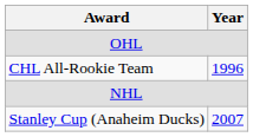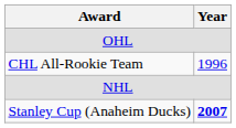Stanley Cup (Anaheim Ducks) | Year: normal -> bold
